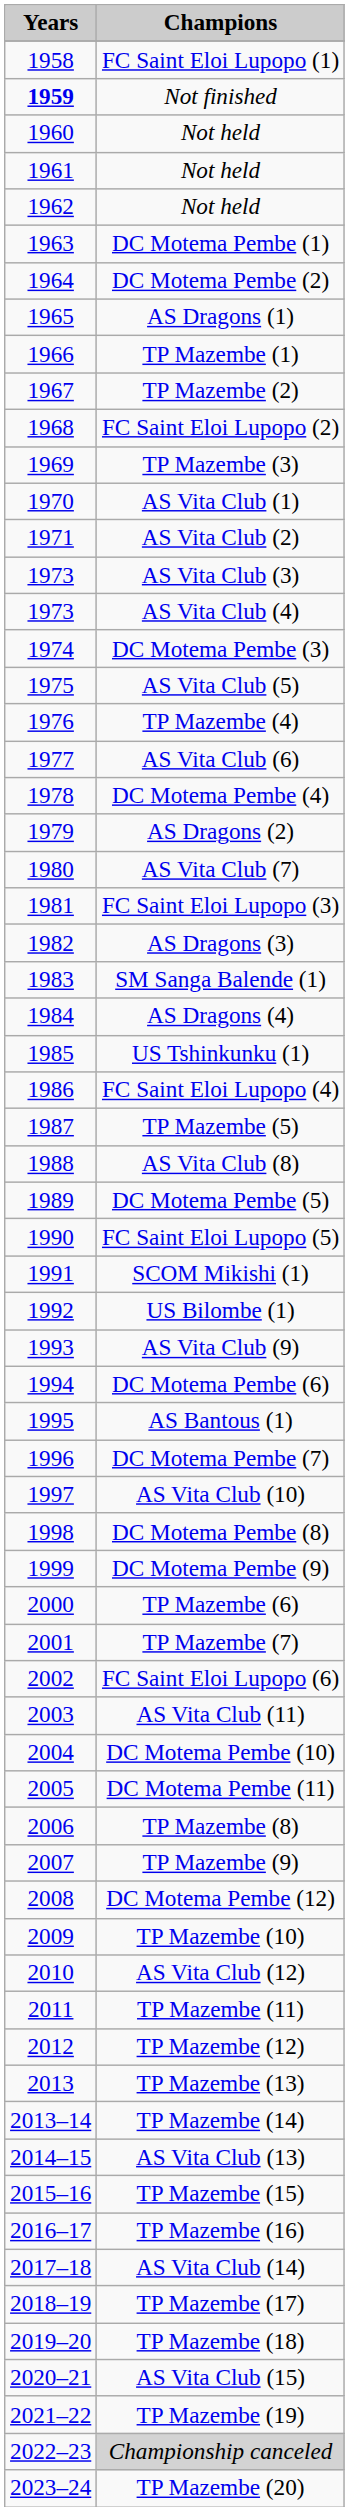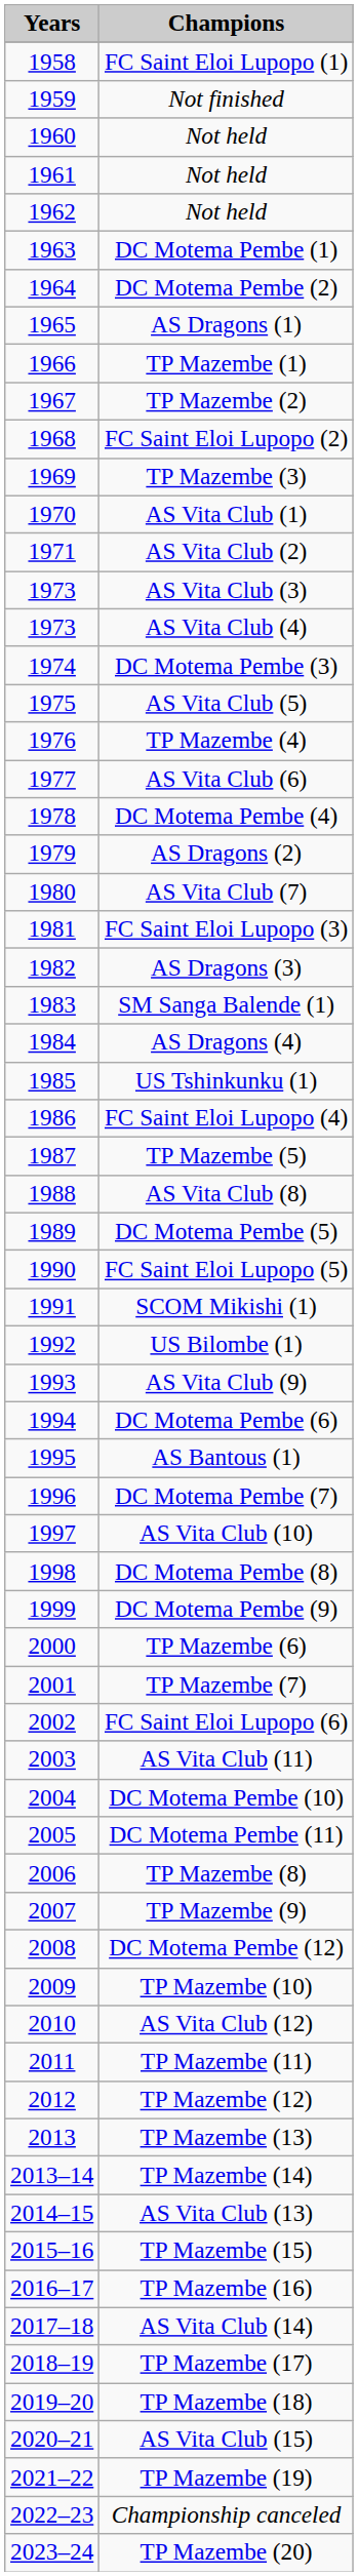row 3 | Years: bold -> normal
row 67 | Champions: lightgrey background -> no background
